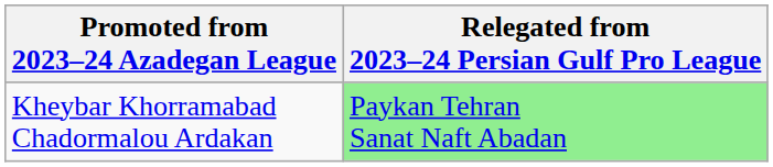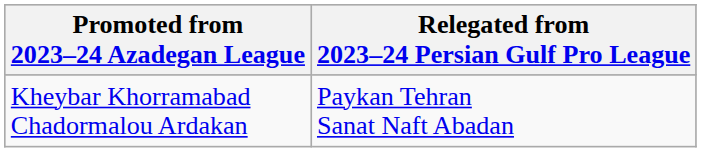Kheybar Khorramabad Chadormalou Ardakan | Relegated from 2023–24 Persian Gulf Pro League: lightgreen background -> no background
